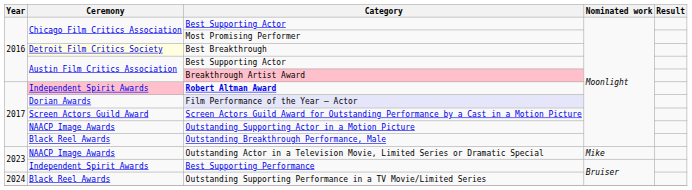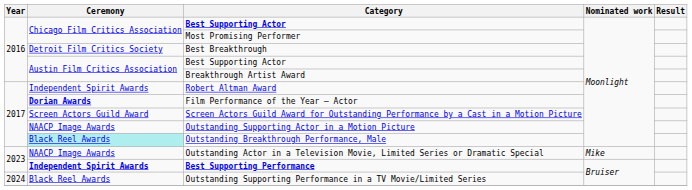Chicago Film Critics Association / Best Supporting Actor | Category: normal -> bold
Best Breakthrough | Ceremony: lightyellow background -> no background
Breakthrough Artist Award | Category: pink background -> no background
Robert Altman Award | Ceremony: pink background -> no background
Robert Altman Award | Category: bold -> normal
Film Performance of the Year — Actor | Ceremony: normal -> bold
Film Performance of the Year — Actor | Category: lavender background -> no background
Outstanding Breakthrough Performance, Male | Ceremony: no background -> paleturquoise background
Best Supporting Performance | Ceremony: normal -> bold
Best Supporting Performance | Category: normal -> bold
